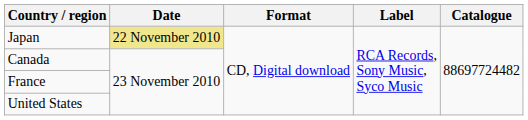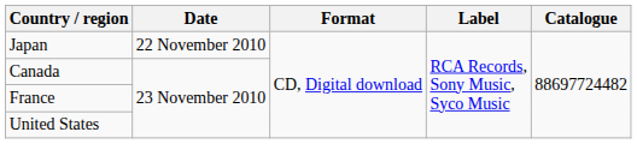Japan | Date: khaki background -> no background
